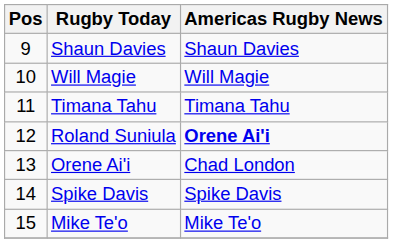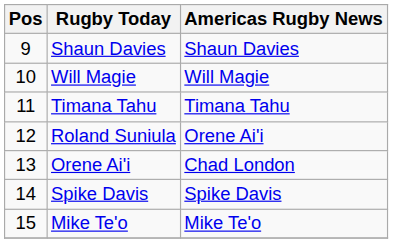Roland Suniula | Americas Rugby News: bold -> normal
